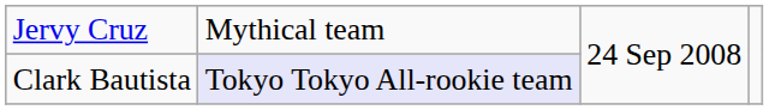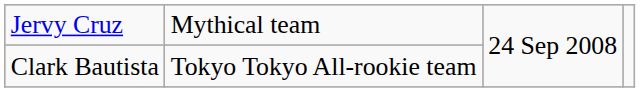row 2 | column 2: lavender background -> no background
